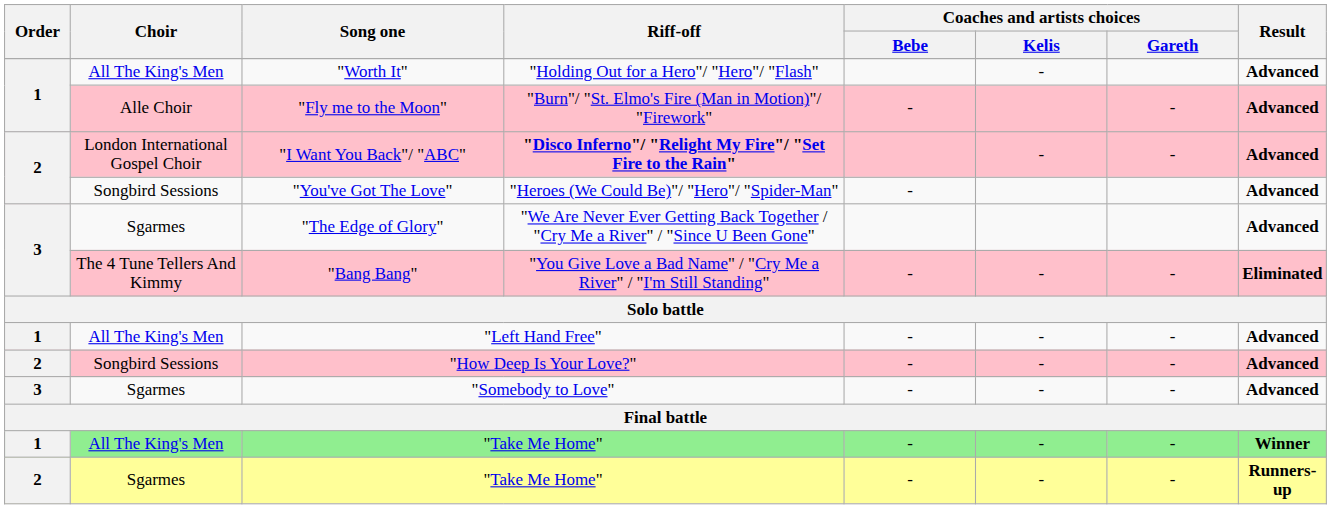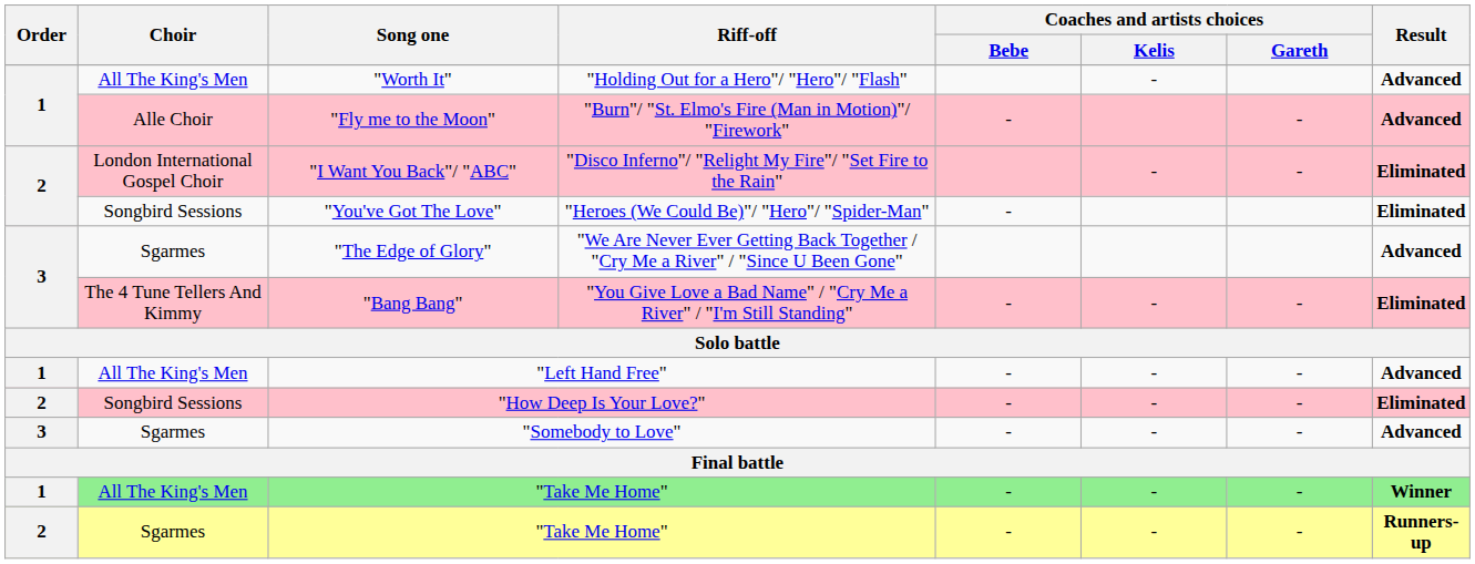"I Want You Back"/ "ABC" | Riff-off: bold -> normal
"I Want You Back"/ "ABC" | Result: Advanced -> Eliminated
"You've Got The Love" | Result: Advanced -> Eliminated
"How Deep Is Your Love?" | Result: Advanced -> Eliminated
